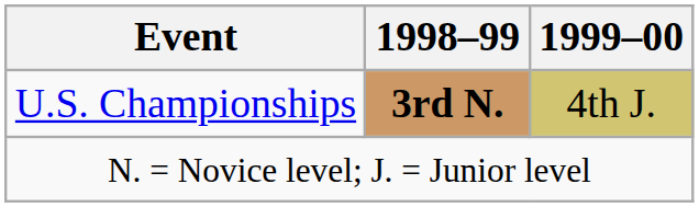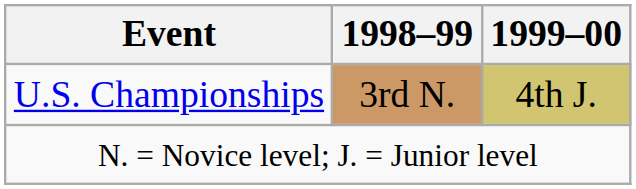U.S. Championships | 1998–99: bold -> normal
